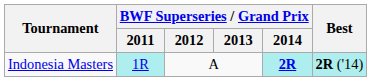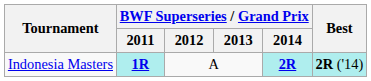Indonesia Masters | BWF Superseries / Grand Prix / 2011: normal -> bold
